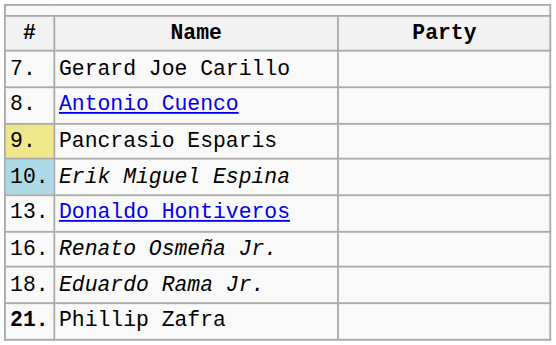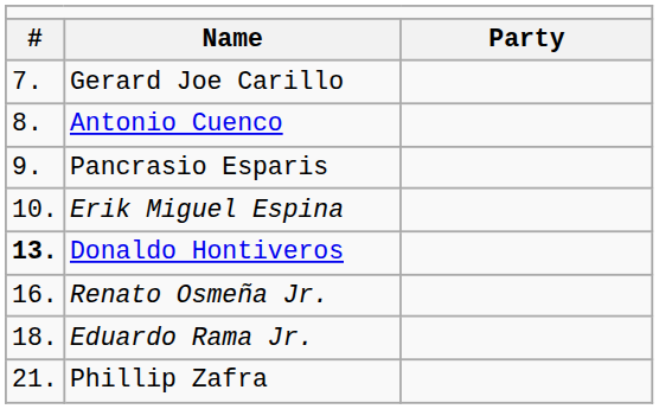Pancrasio Esparis | column 1: khaki background -> no background
Erik Miguel Espina | column 1: lightblue background -> no background
Donaldo Hontiveros | column 1: normal -> bold
Phillip Zafra | column 1: bold -> normal
